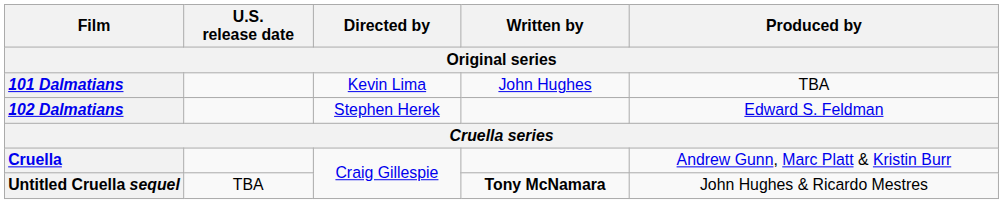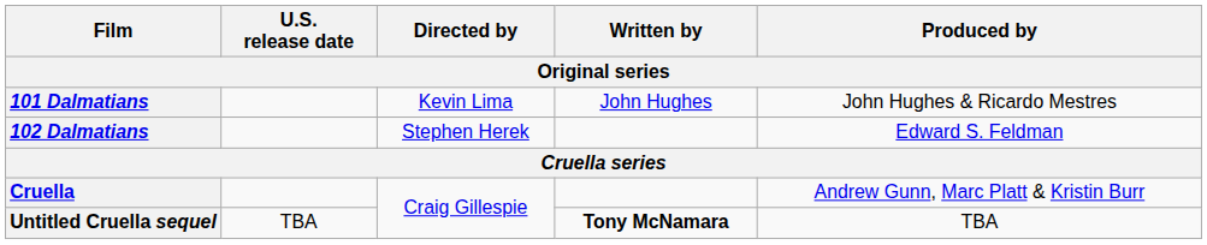101 Dalmatians | Produced by: TBA -> John Hughes & Ricardo Mestres
Untitled Cruella sequel | Produced by: John Hughes & Ricardo Mestres -> TBA
